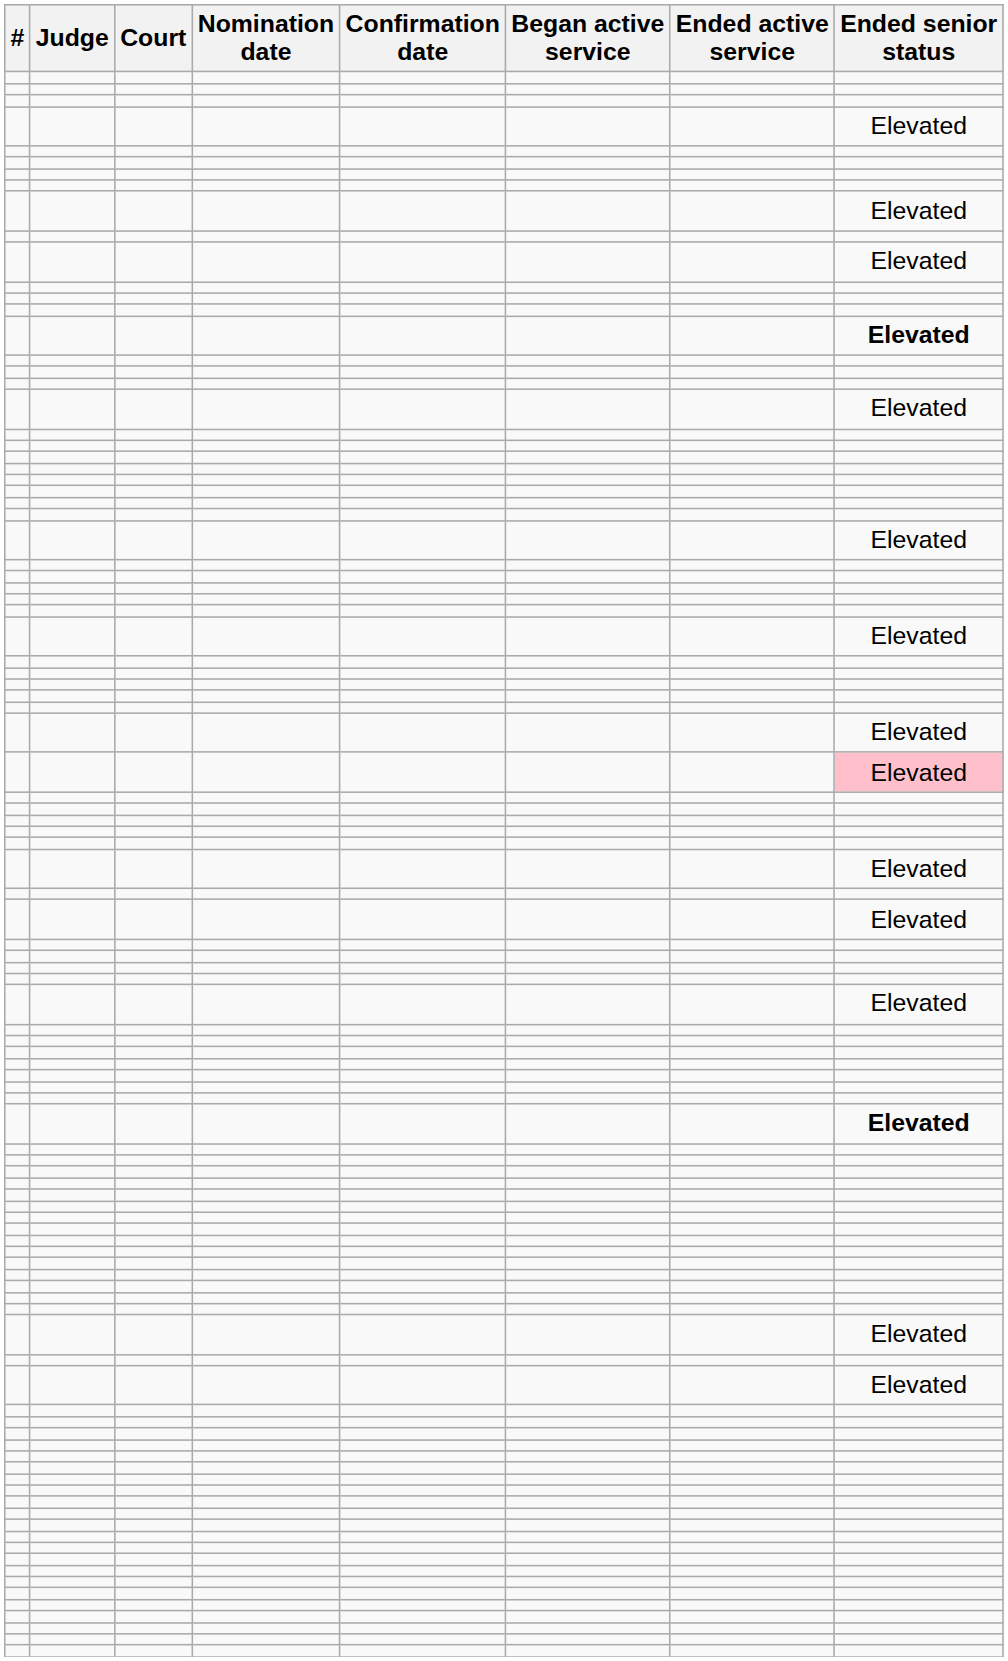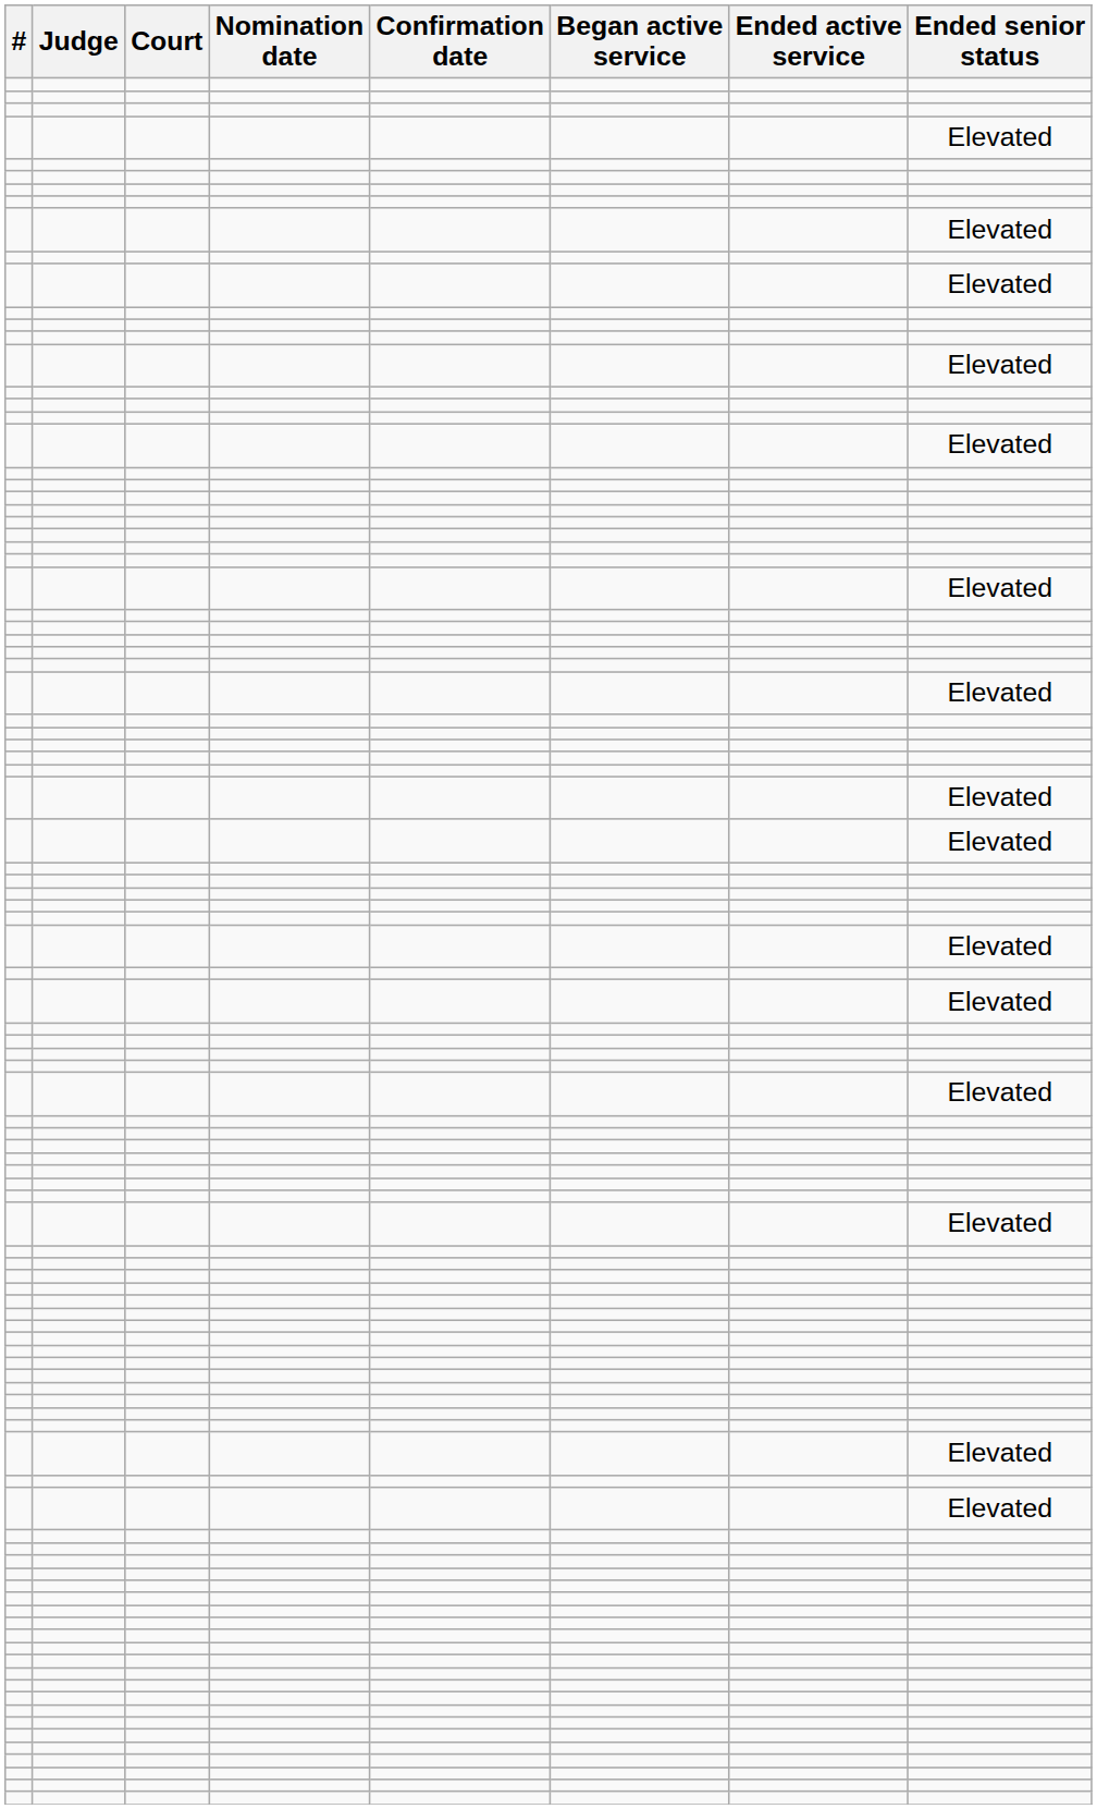row 16 | Ended senior status: bold -> normal
row 42 | Ended senior status: pink background -> no background
row 63 | Ended senior status: bold -> normal
